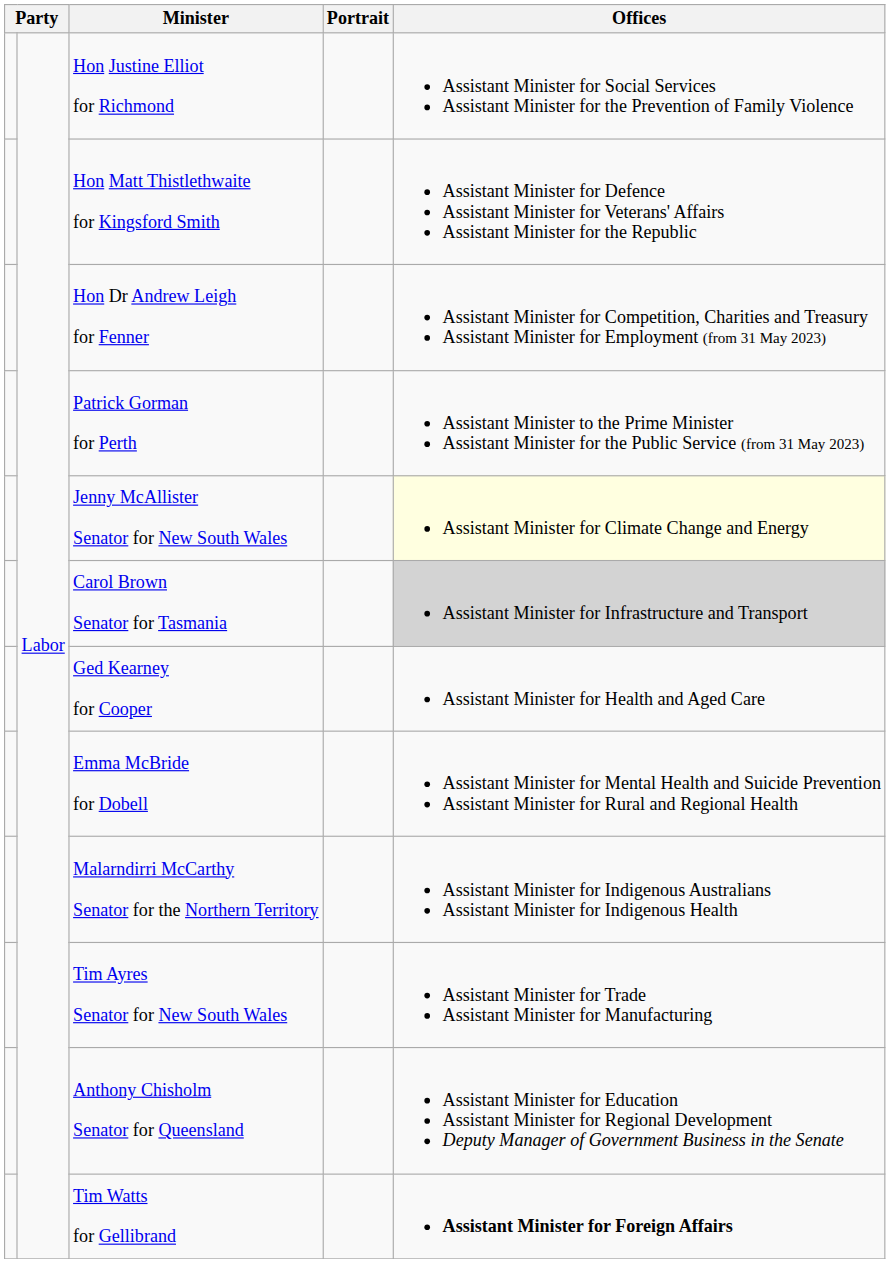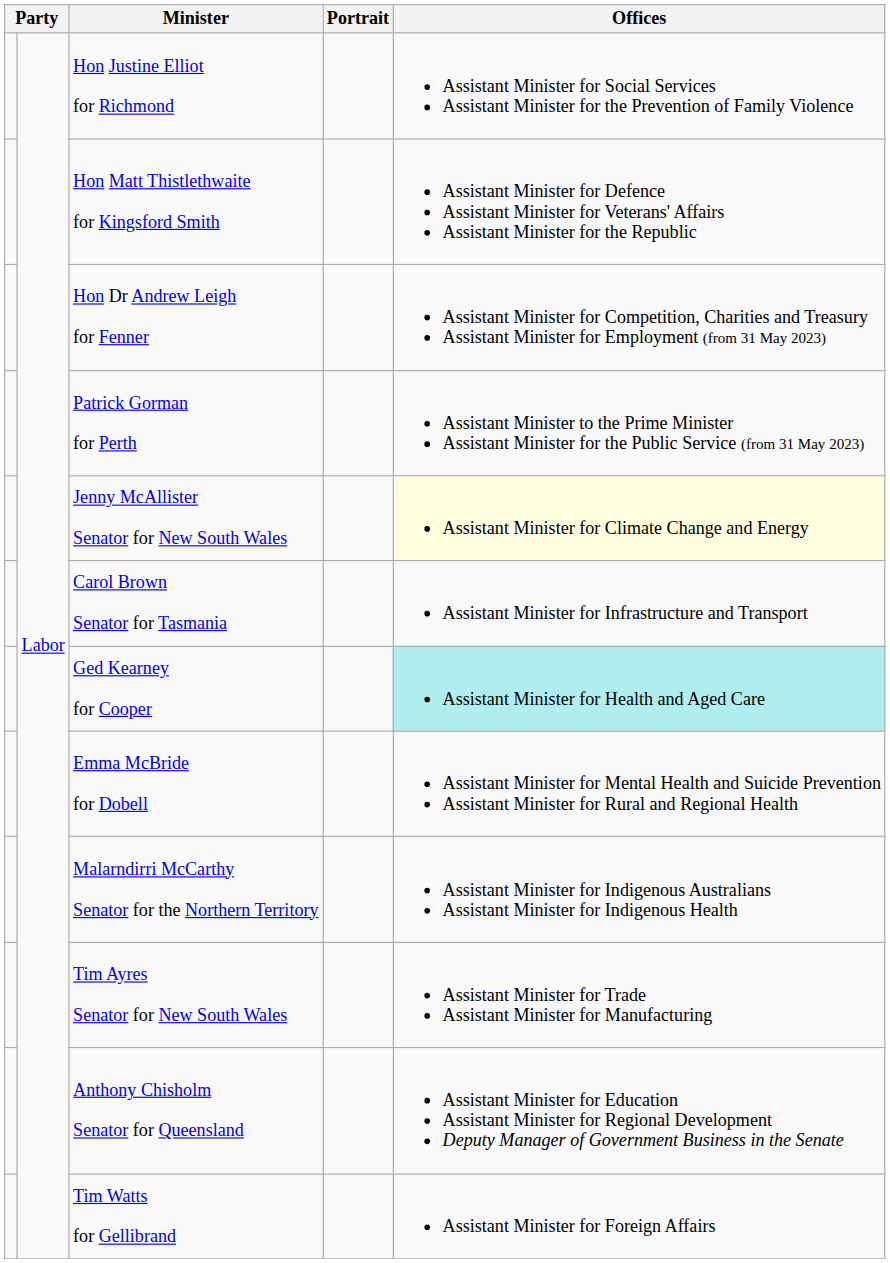Carol Brown Senator for Tasmania | Offices: lightgrey background -> no background
Ged Kearney for Cooper | Offices: no background -> paleturquoise background
Tim Watts for Gellibrand | Offices: bold -> normal
